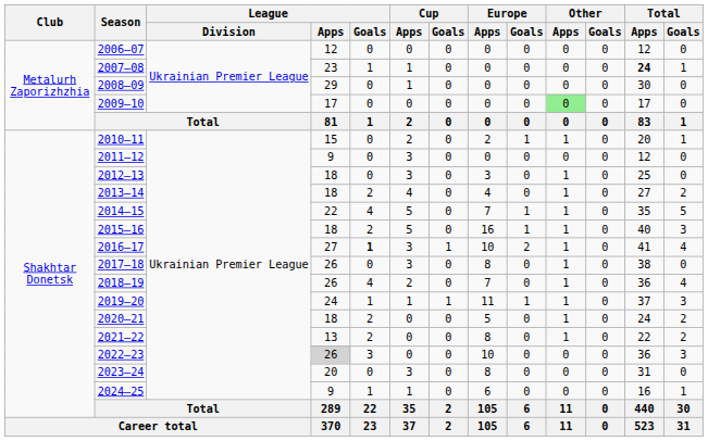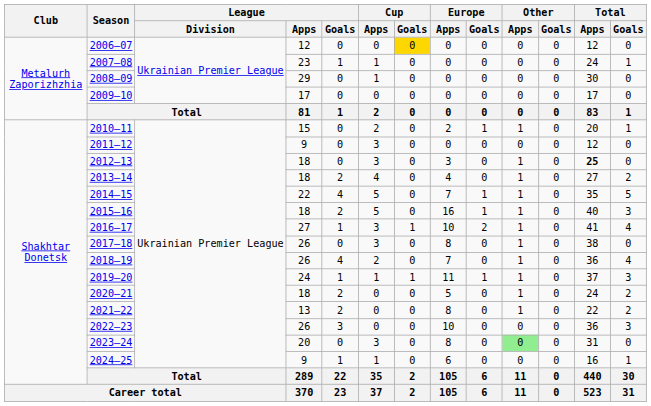2006–07 | Cup / Goals: no background -> gold background
2007–08 | Total / Apps: bold -> normal
2009–10 | Other / Apps: lightgreen background -> no background
2012–13 | Total / Apps: normal -> bold
2016–17 | League / Goals: bold -> normal
2022–23 | League / Apps: lightgrey background -> no background
2023–24 | Other / Apps: no background -> lightgreen background
